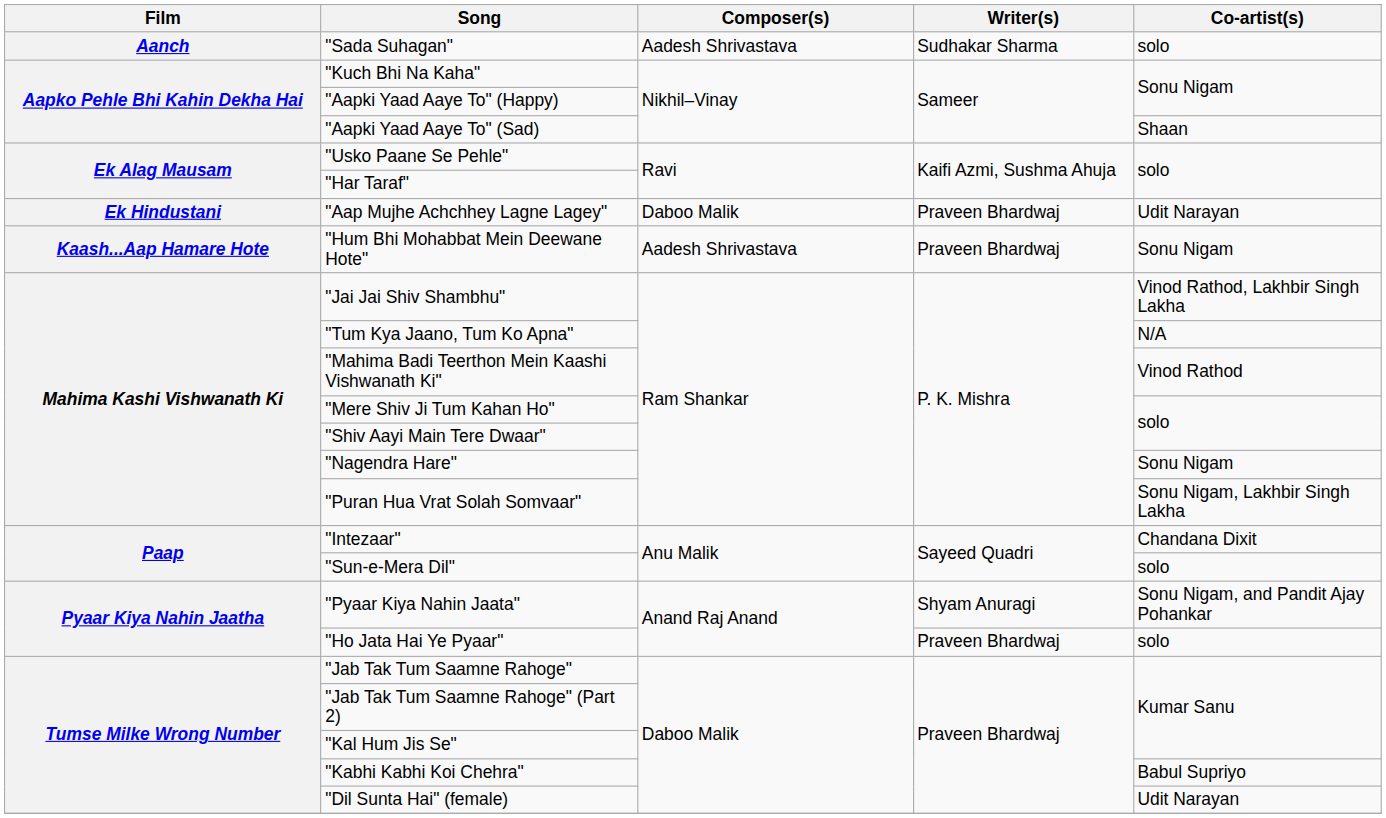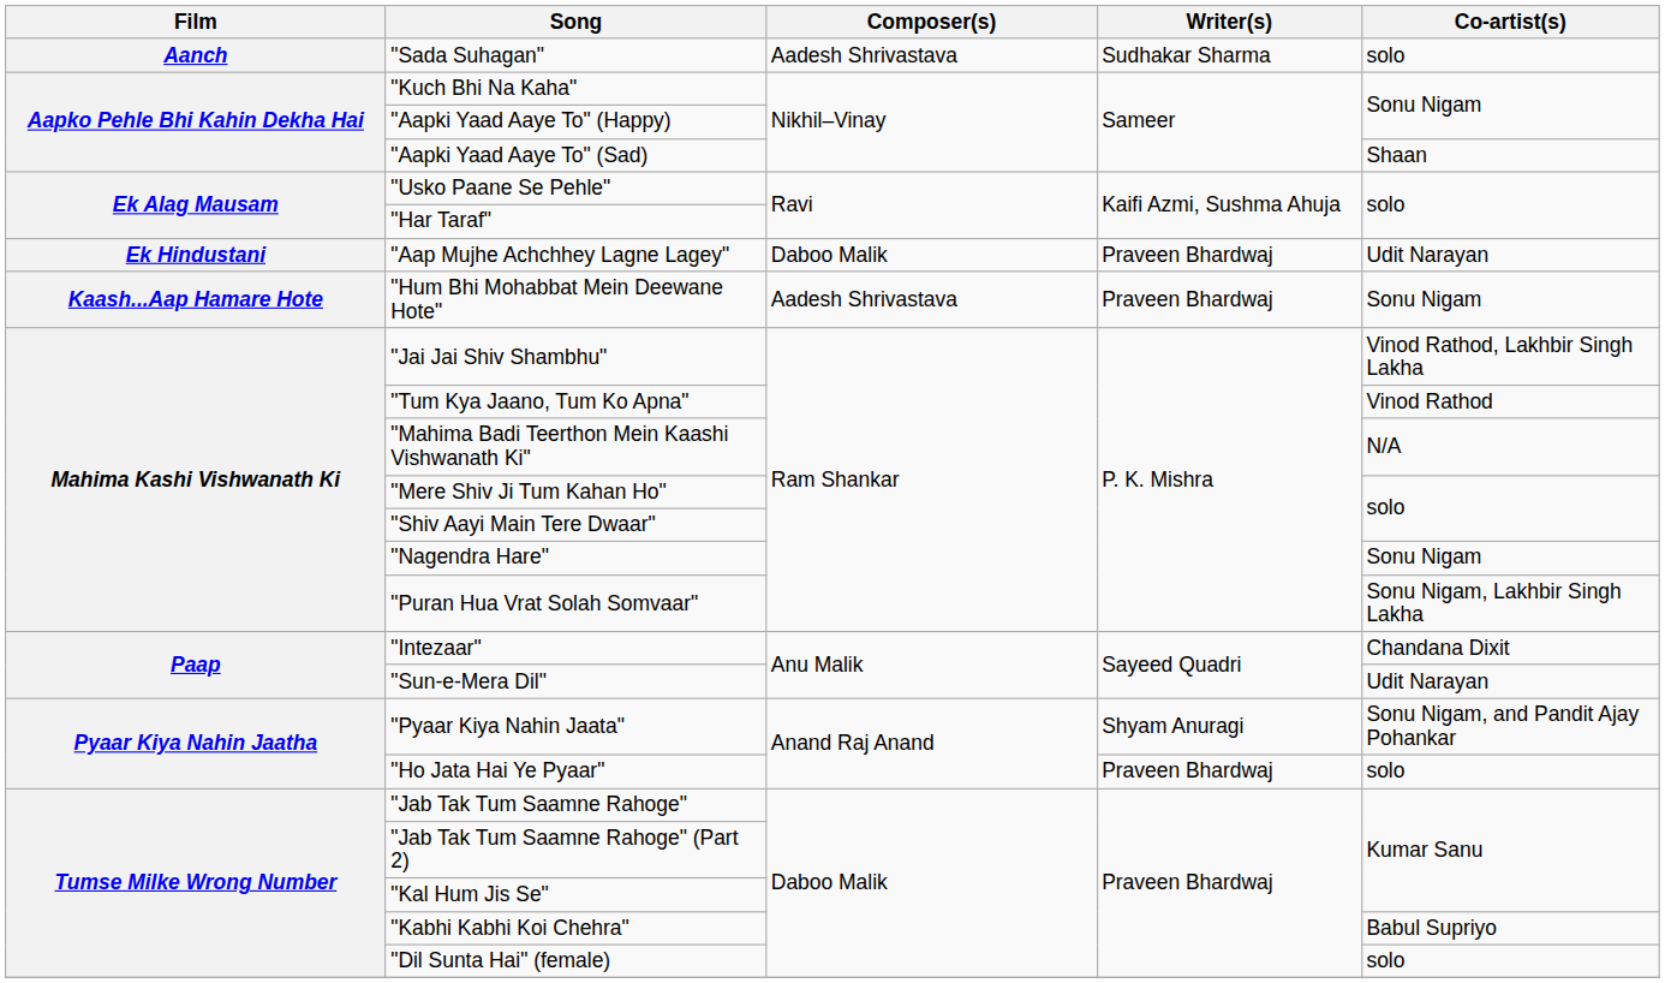"Tum Kya Jaano, Tum Ko Apna" | Co-artist(s): N/A -> Vinod Rathod
"Mahima Badi Teerthon Mein Kaashi Vishwanath Ki" | Co-artist(s): Vinod Rathod -> N/A
"Sun-e-Mera Dil" | Co-artist(s): solo -> Udit Narayan
"Dil Sunta Hai" (female) | Co-artist(s): Udit Narayan -> solo
